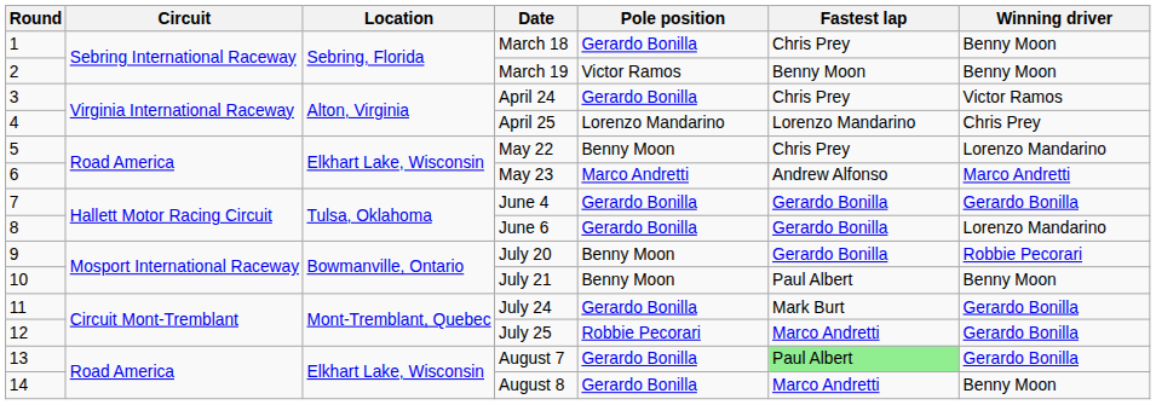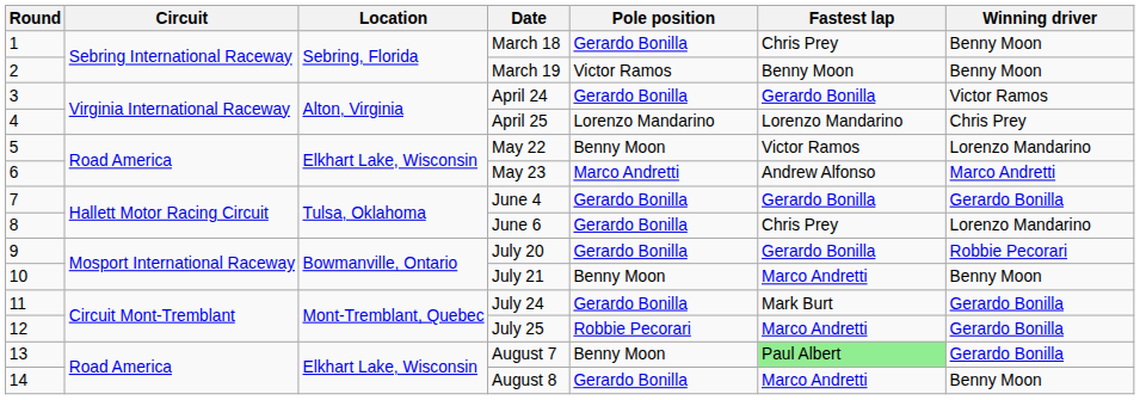April 24 | Fastest lap: Chris Prey -> Gerardo Bonilla
May 22 | Fastest lap: Chris Prey -> Victor Ramos
June 6 | Fastest lap: Gerardo Bonilla -> Chris Prey
July 20 | Pole position: Benny Moon -> Gerardo Bonilla
July 21 | Fastest lap: Paul Albert -> Marco Andretti
August 7 | Pole position: Gerardo Bonilla -> Benny Moon
